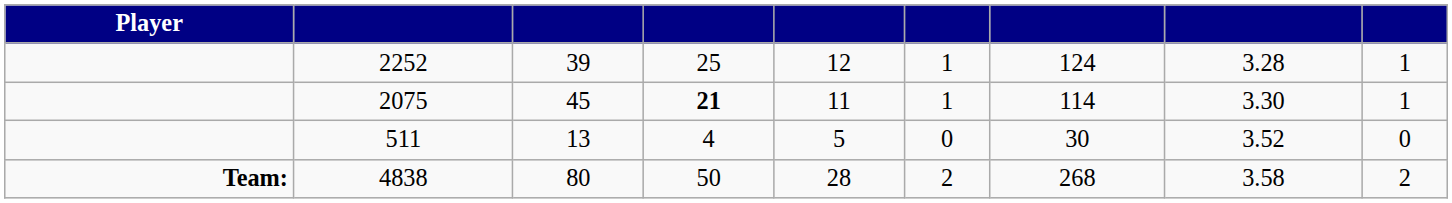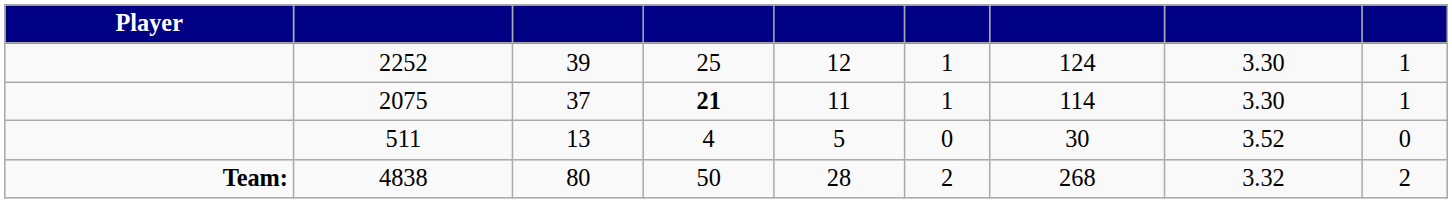2252 | column 8: 3.28 -> 3.30
2075 | column 3: 45 -> 37
4838 | column 8: 3.58 -> 3.32
